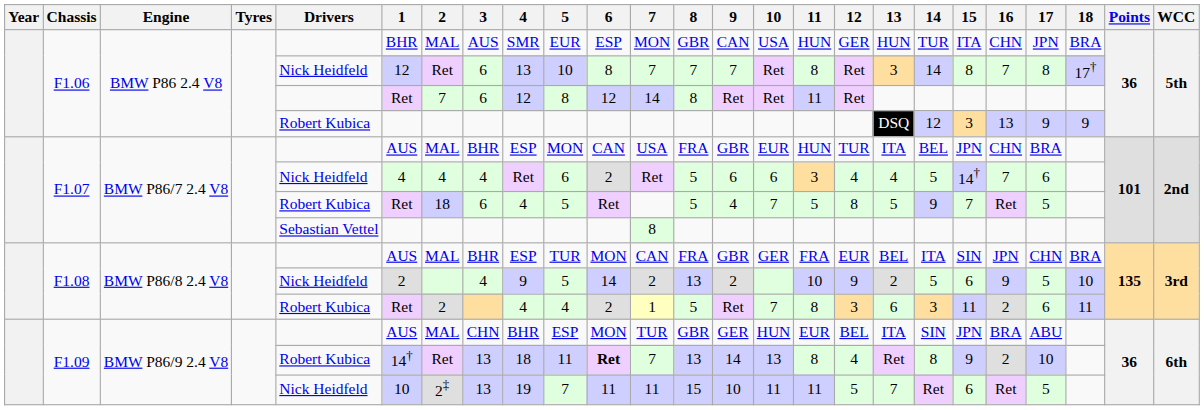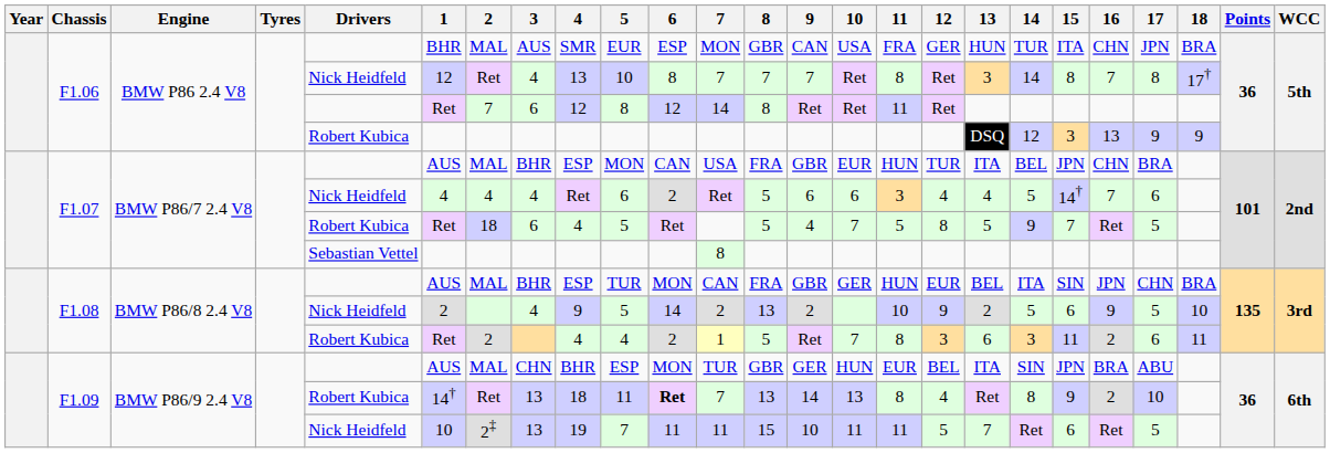row 2 | 11: HUN -> FRA
row 3 | 3: 6 -> 4
row 10 | 11: FRA -> HUN
